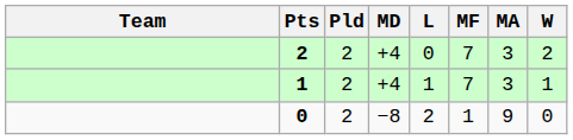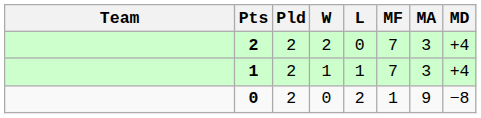columns swapped: W <-> MD
